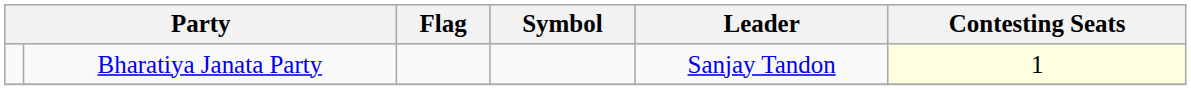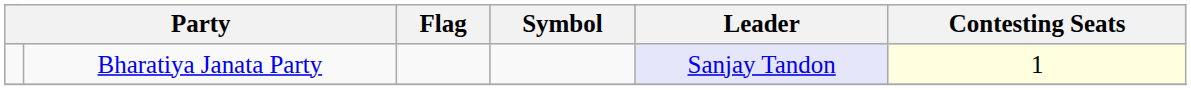Bharatiya Janata Party | Leader: no background -> lavender background
